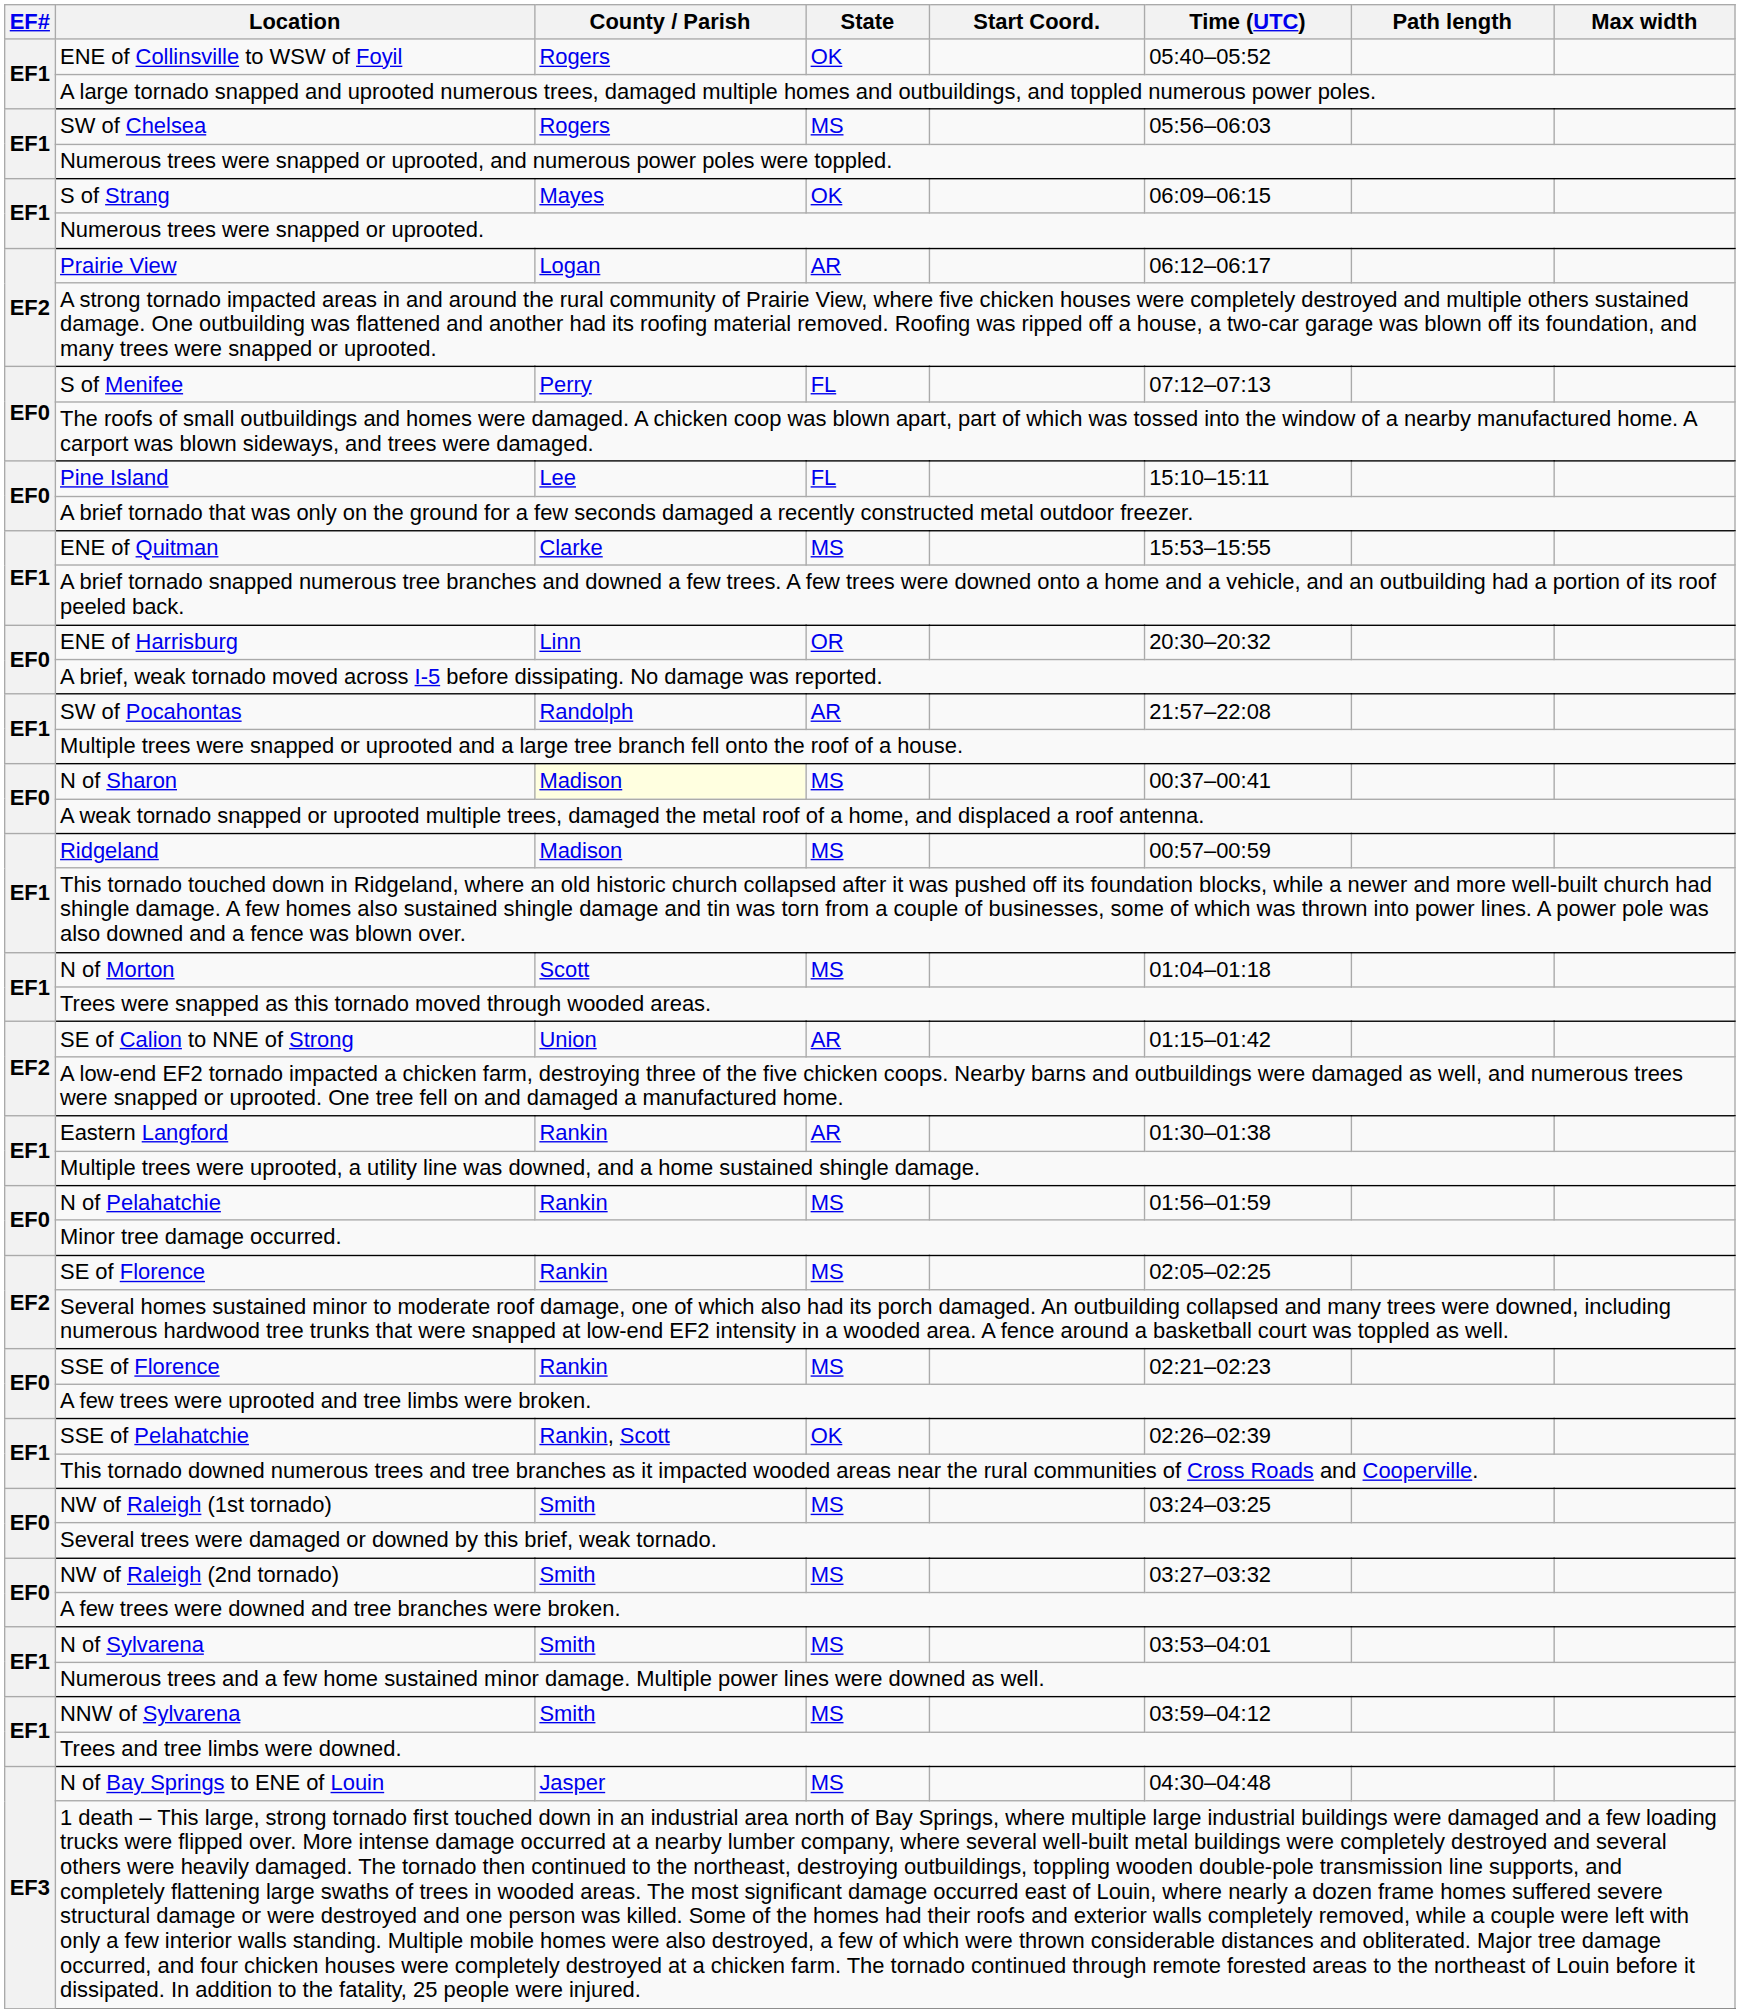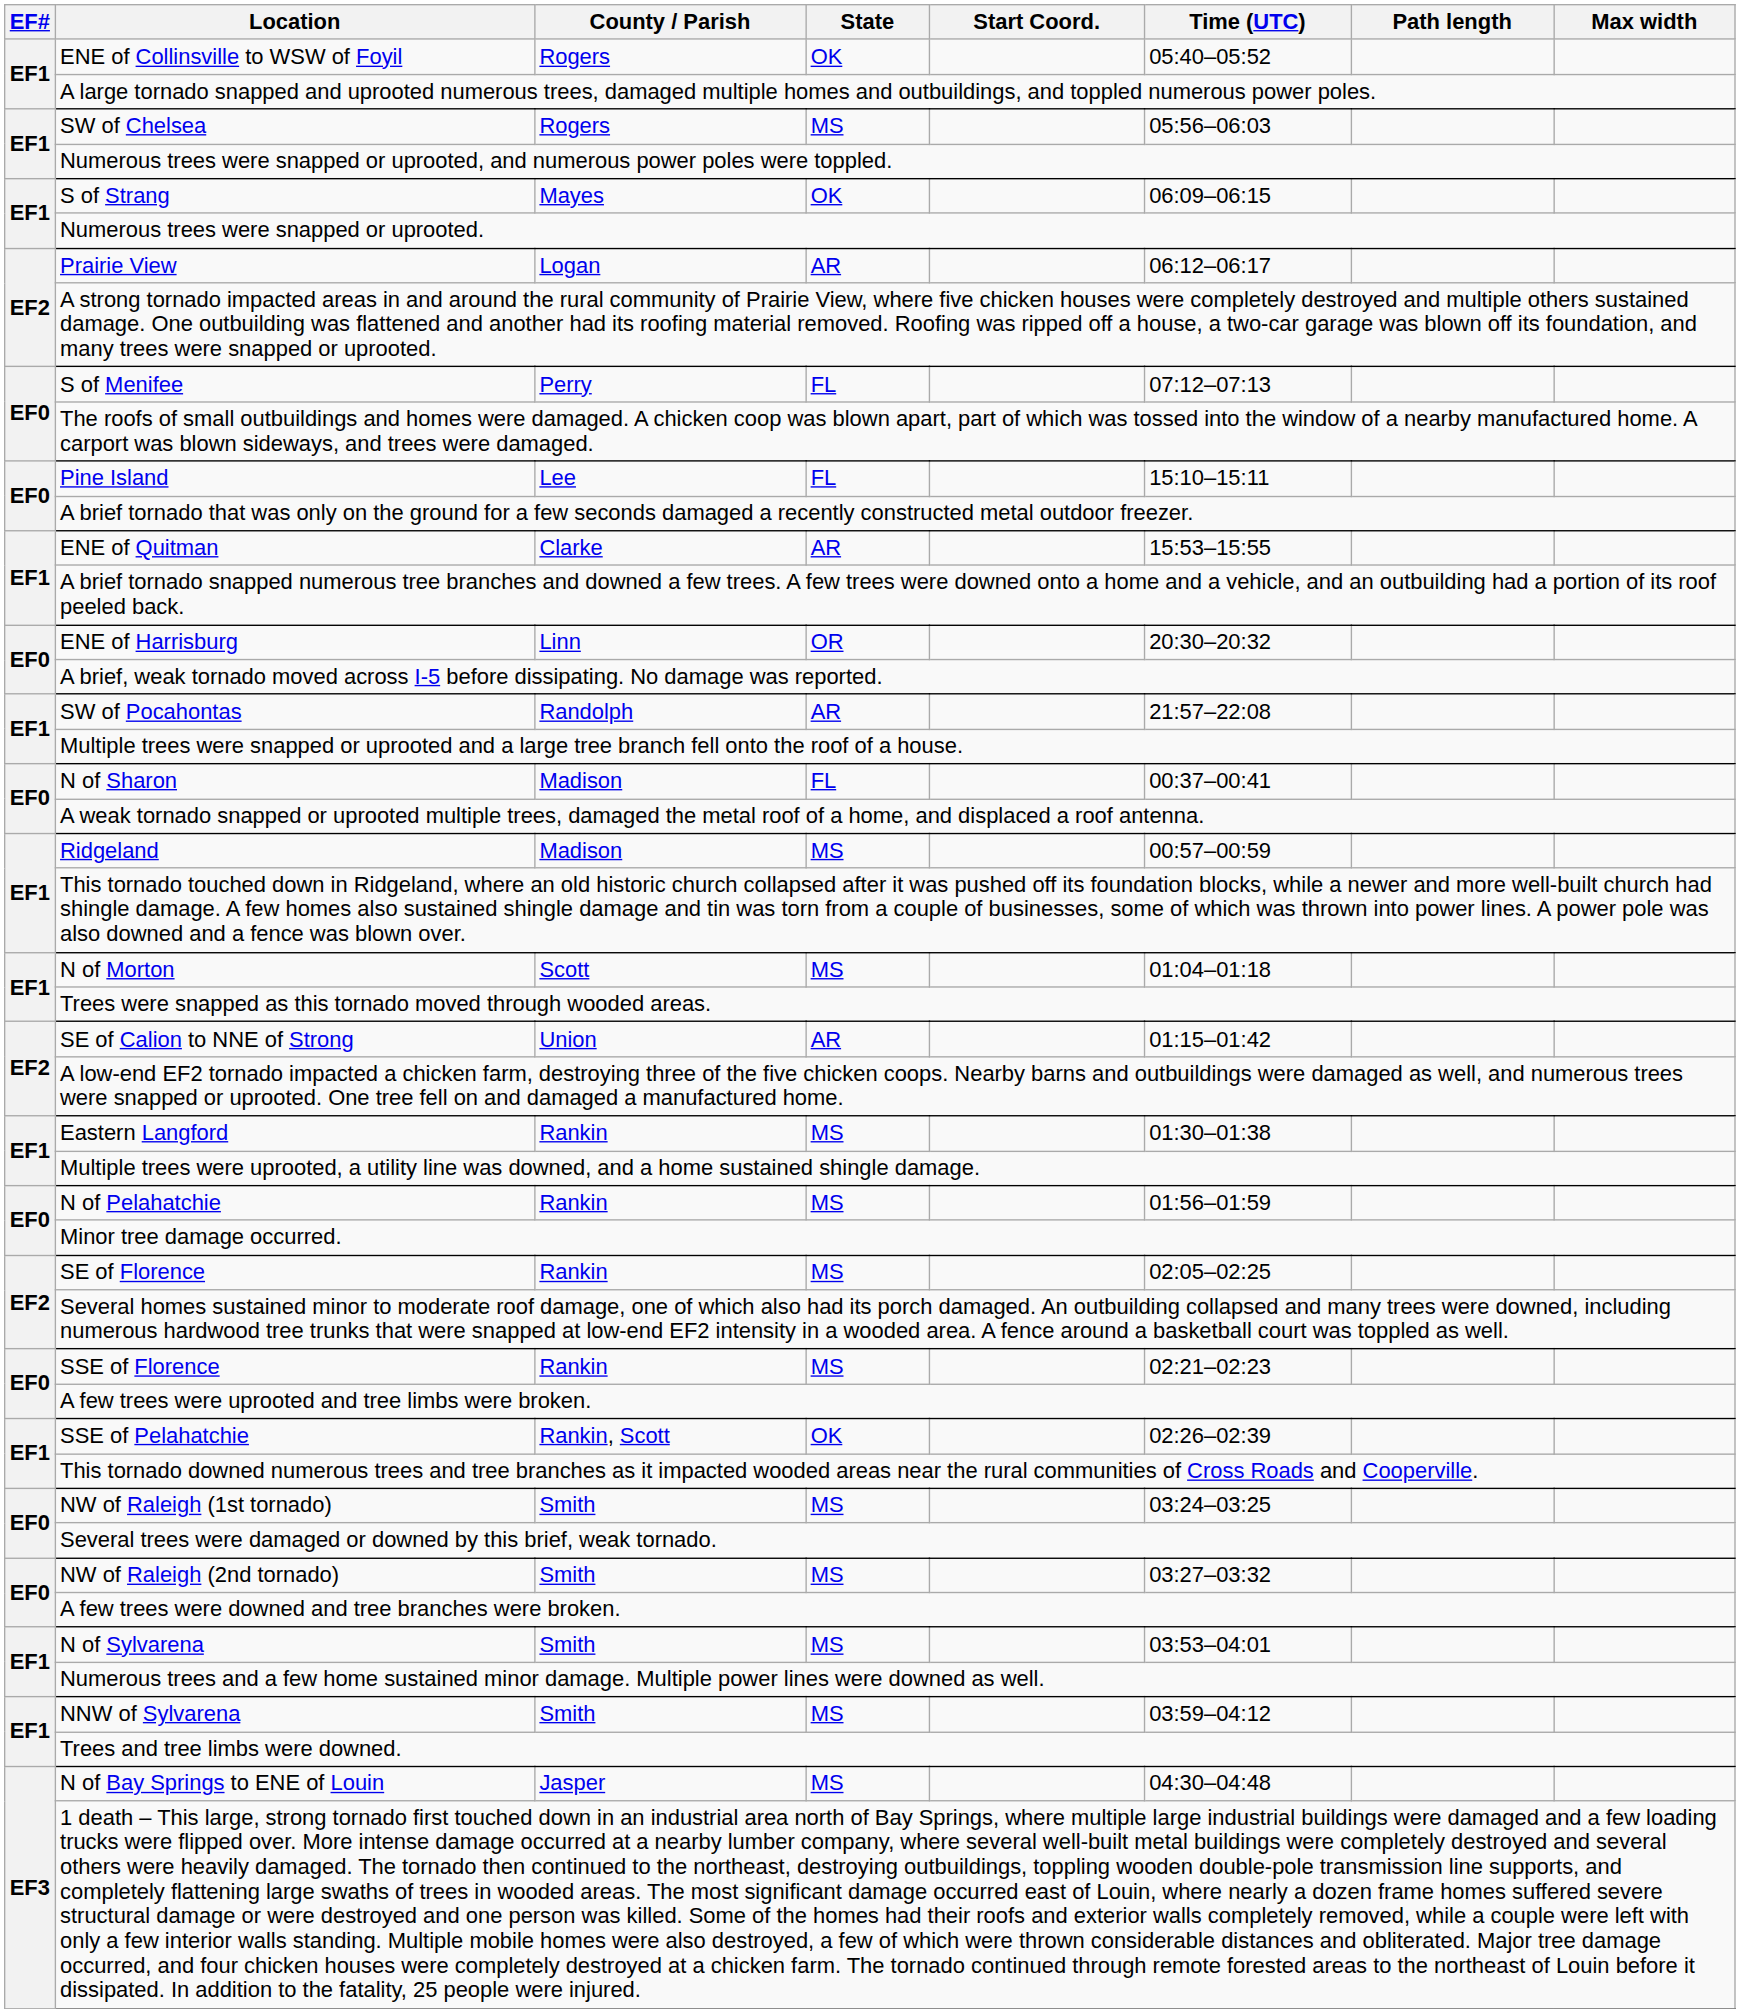ENE of Quitman | State: MS -> AR
N of Sharon | County / Parish: lightyellow background -> no background
N of Sharon | State: MS -> FL
Eastern Langford | State: AR -> MS
